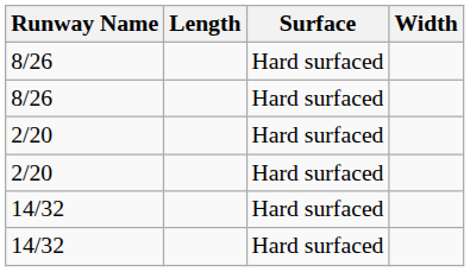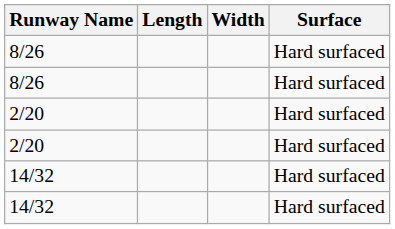columns swapped: Width <-> Surface
